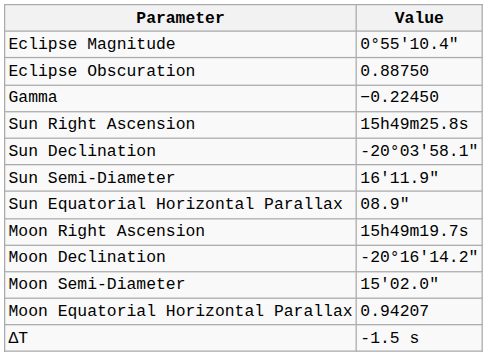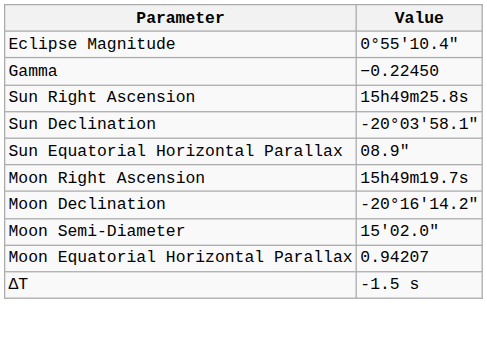- row: Eclipse Obscuration | 0.88750
- row: Sun Semi-Diameter | 16'11.9"
